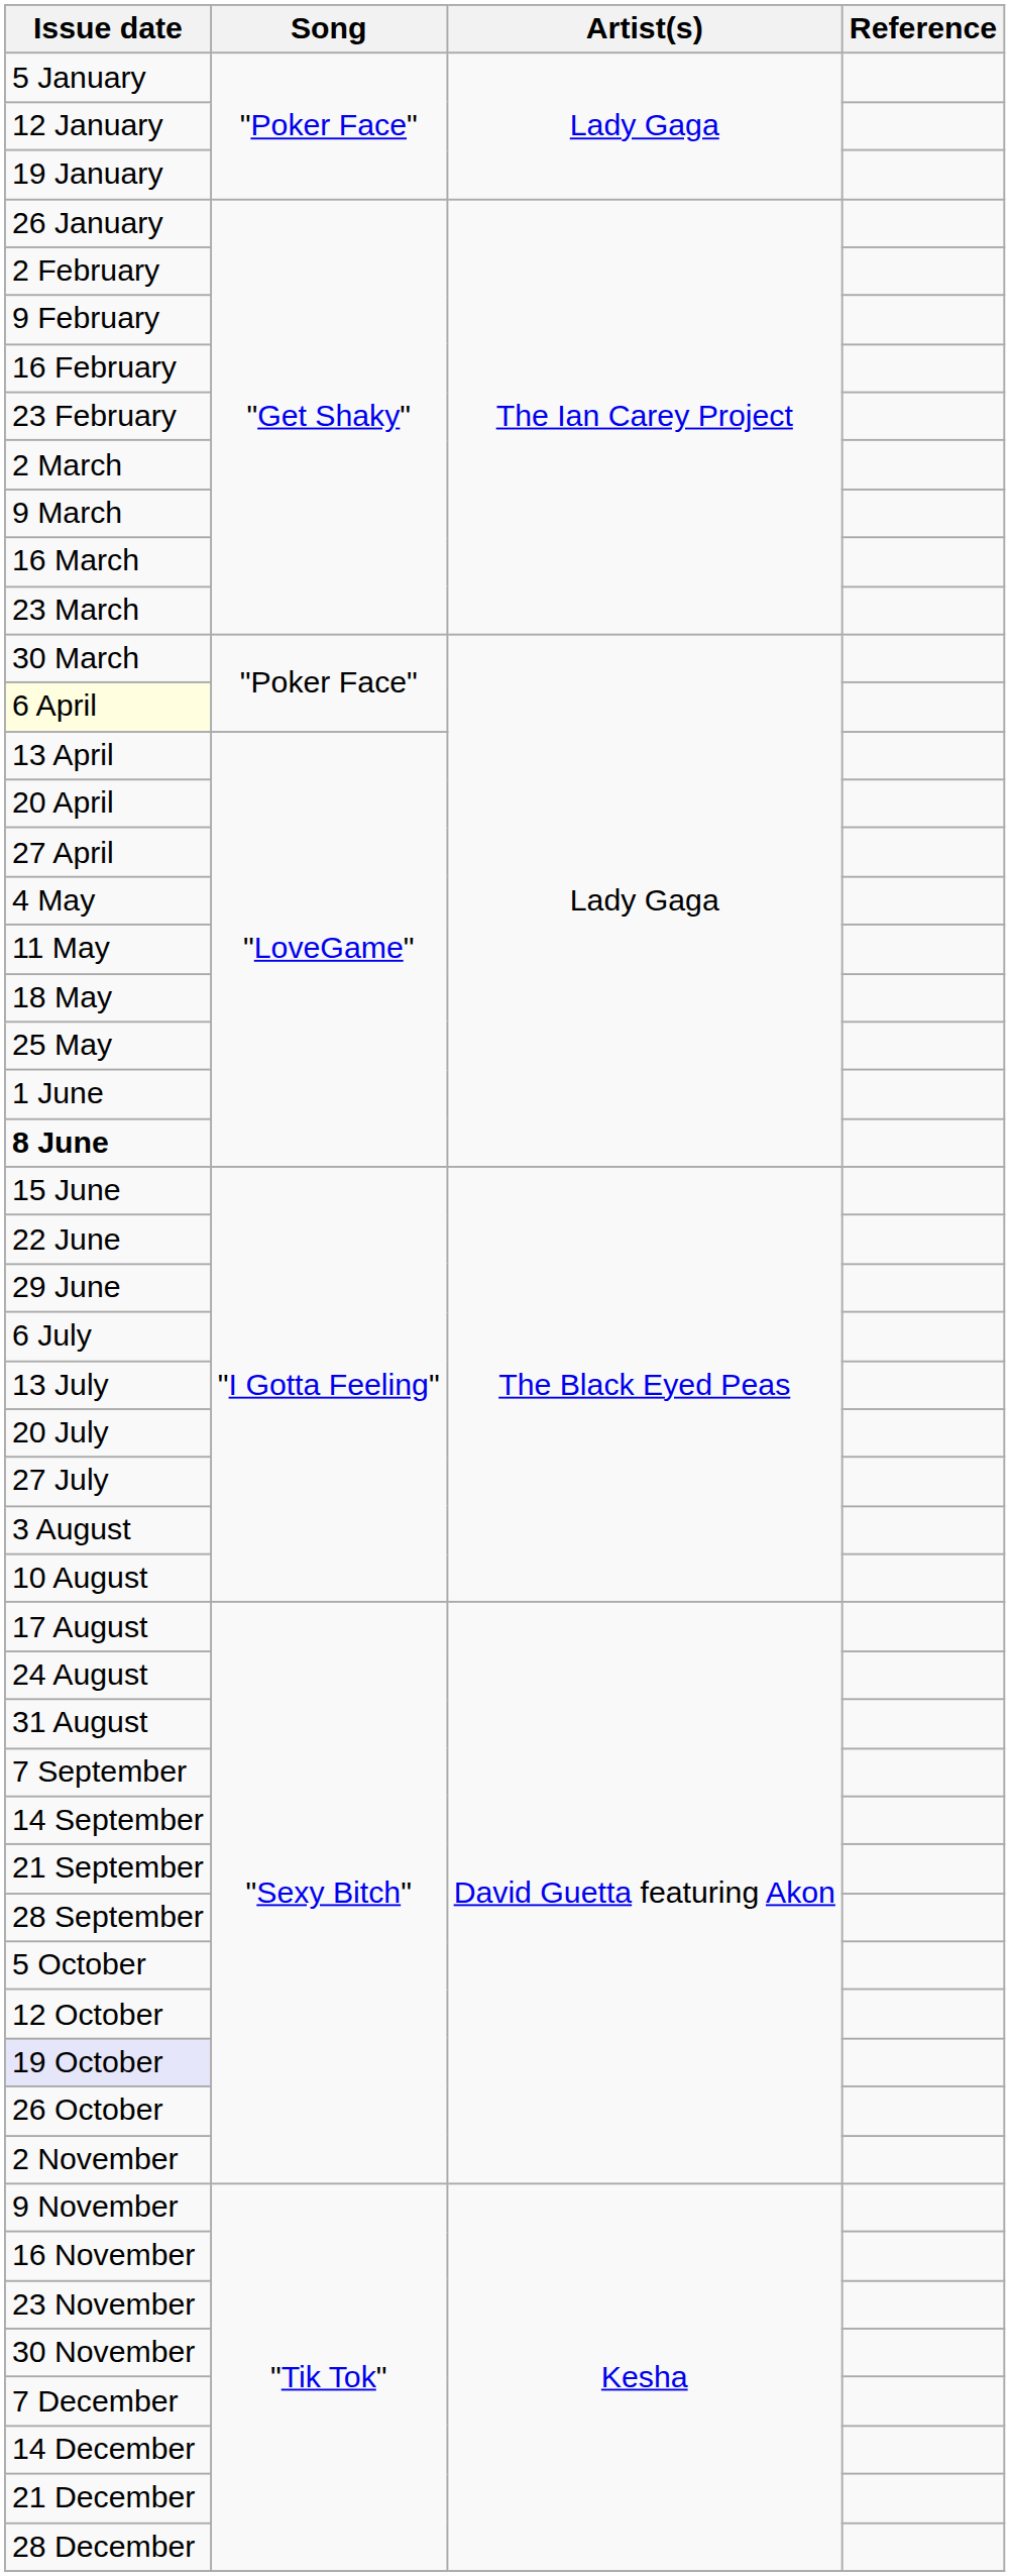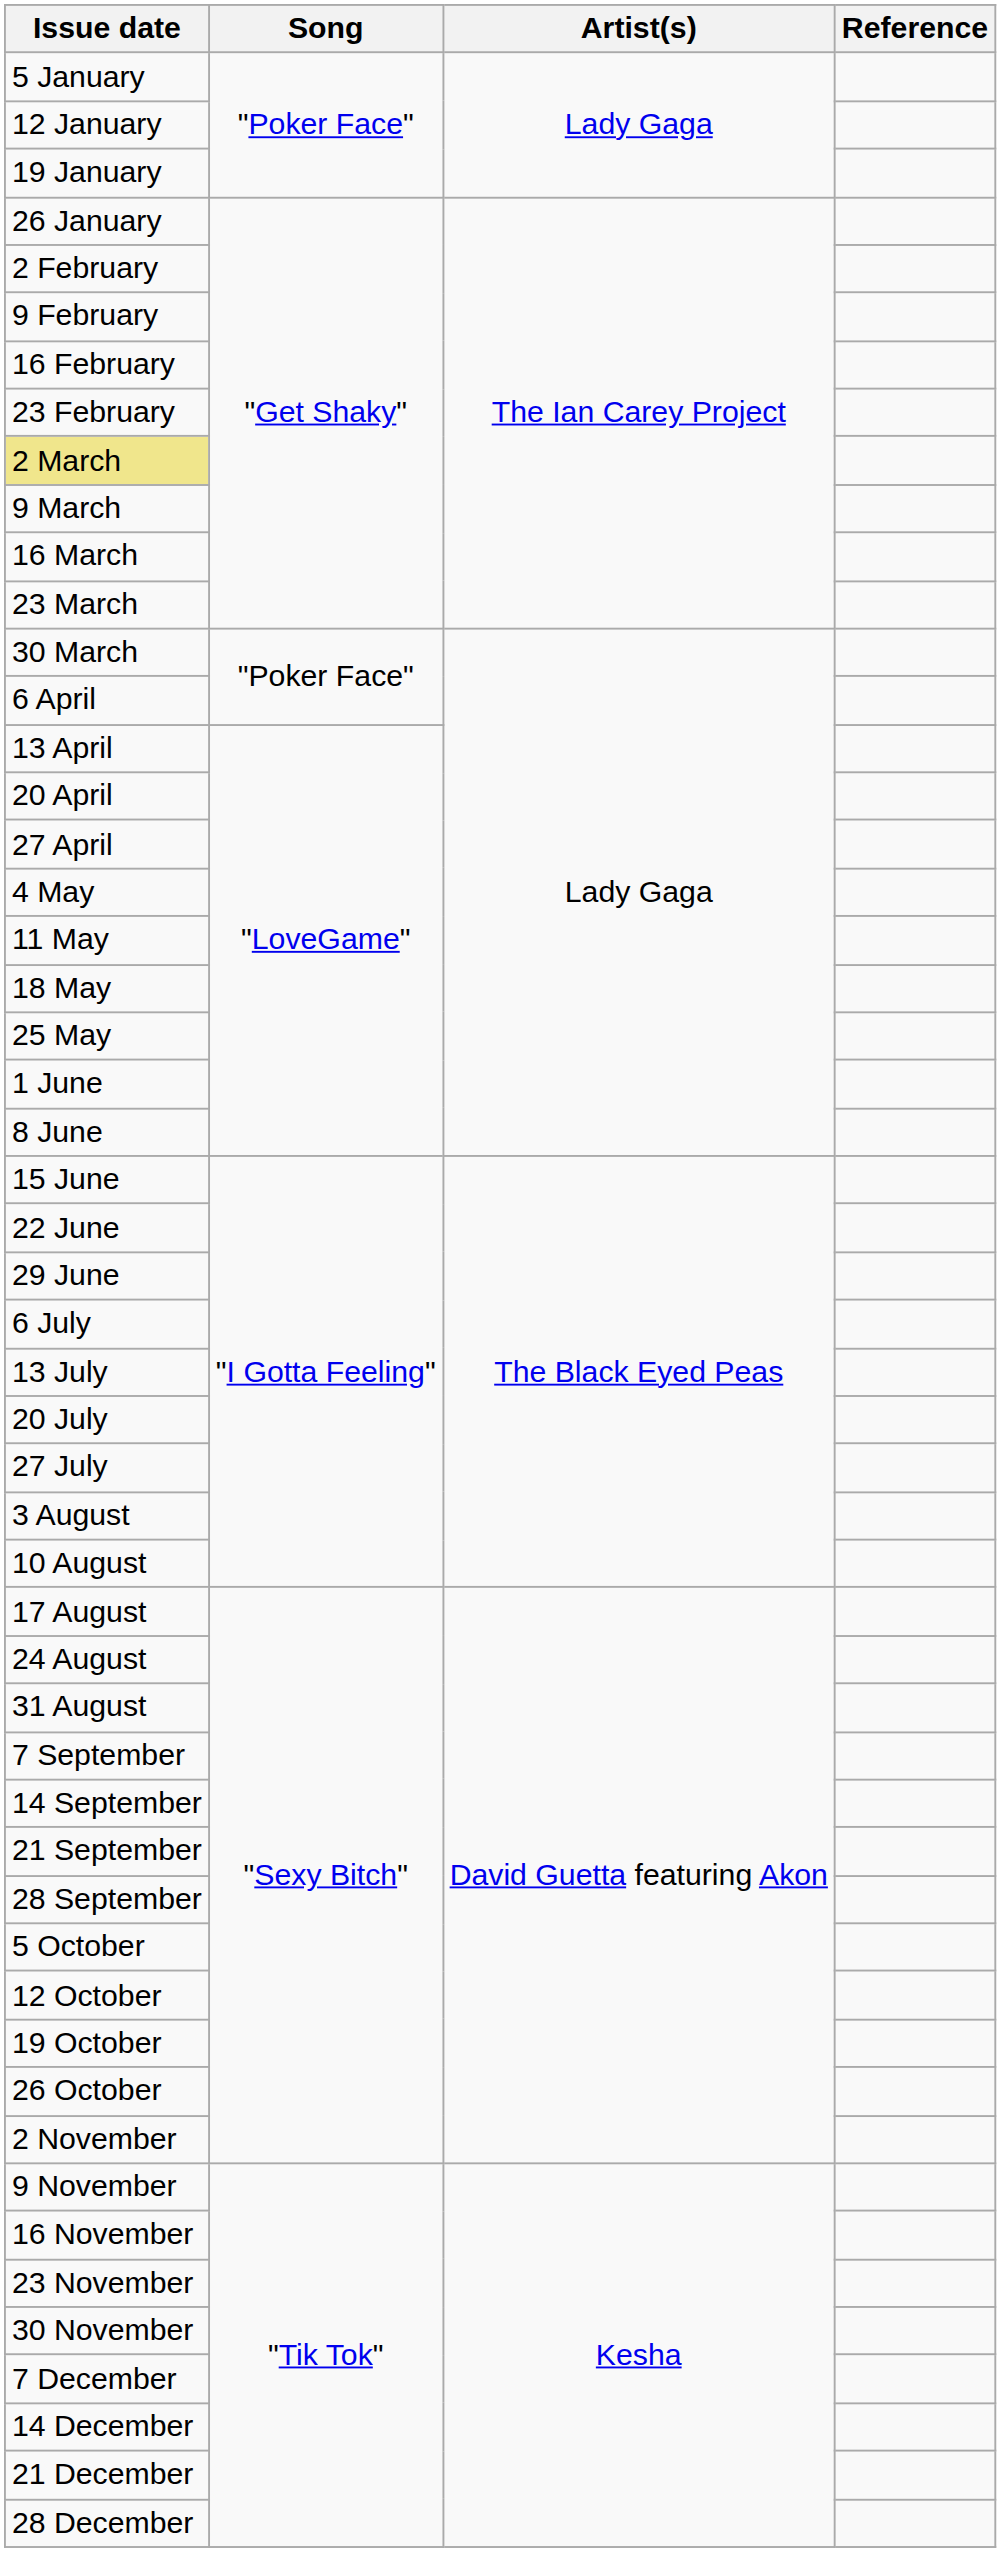2 March | Issue date: no background -> khaki background
6 April | Issue date: lightyellow background -> no background
8 June | Issue date: bold -> normal
19 October | Issue date: lavender background -> no background
